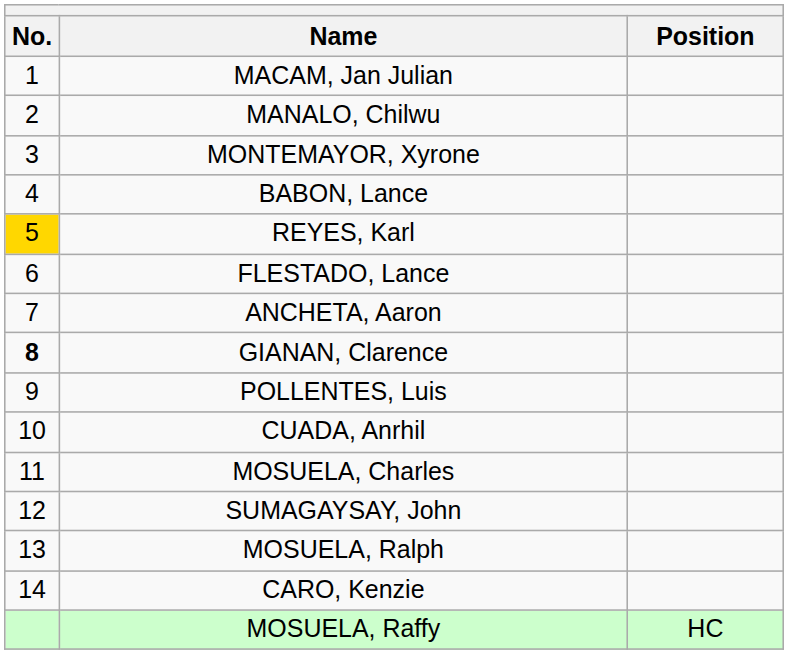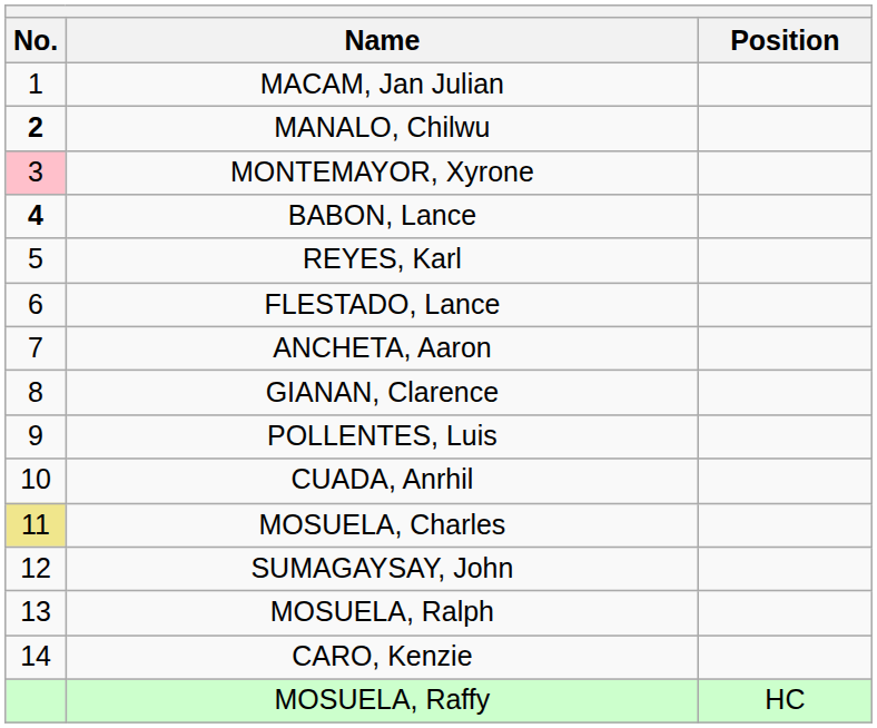MANALO, Chilwu | No.: normal -> bold
MONTEMAYOR, Xyrone | No.: no background -> pink background
BABON, Lance | No.: normal -> bold
REYES, Karl | No.: gold background -> no background
GIANAN, Clarence | No.: bold -> normal
MOSUELA, Charles | No.: no background -> khaki background
